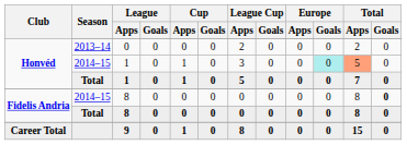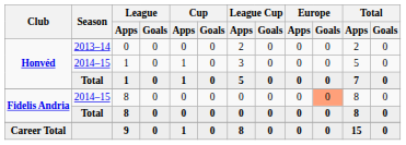2014–15 / 1 | Europe / Goals: paleturquoise background -> no background
2014–15 / 1 | Total / Apps: lightsalmon background -> no background
2014–15 / 8 | Europe / Goals: no background -> lightsalmon background
2014–15 / 8 | Total / Goals: bold -> normal
